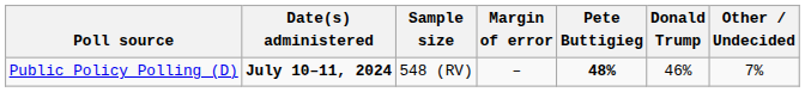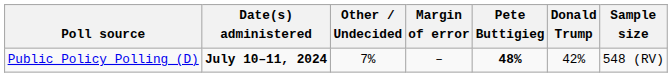columns swapped: Sample size <-> Other / Undecided
Public Policy Polling (D) | Donald Trump: 46% -> 42%
